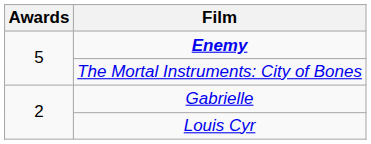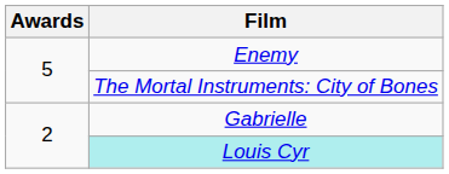Enemy | Film: bold -> normal
Louis Cyr | Film: no background -> paleturquoise background
